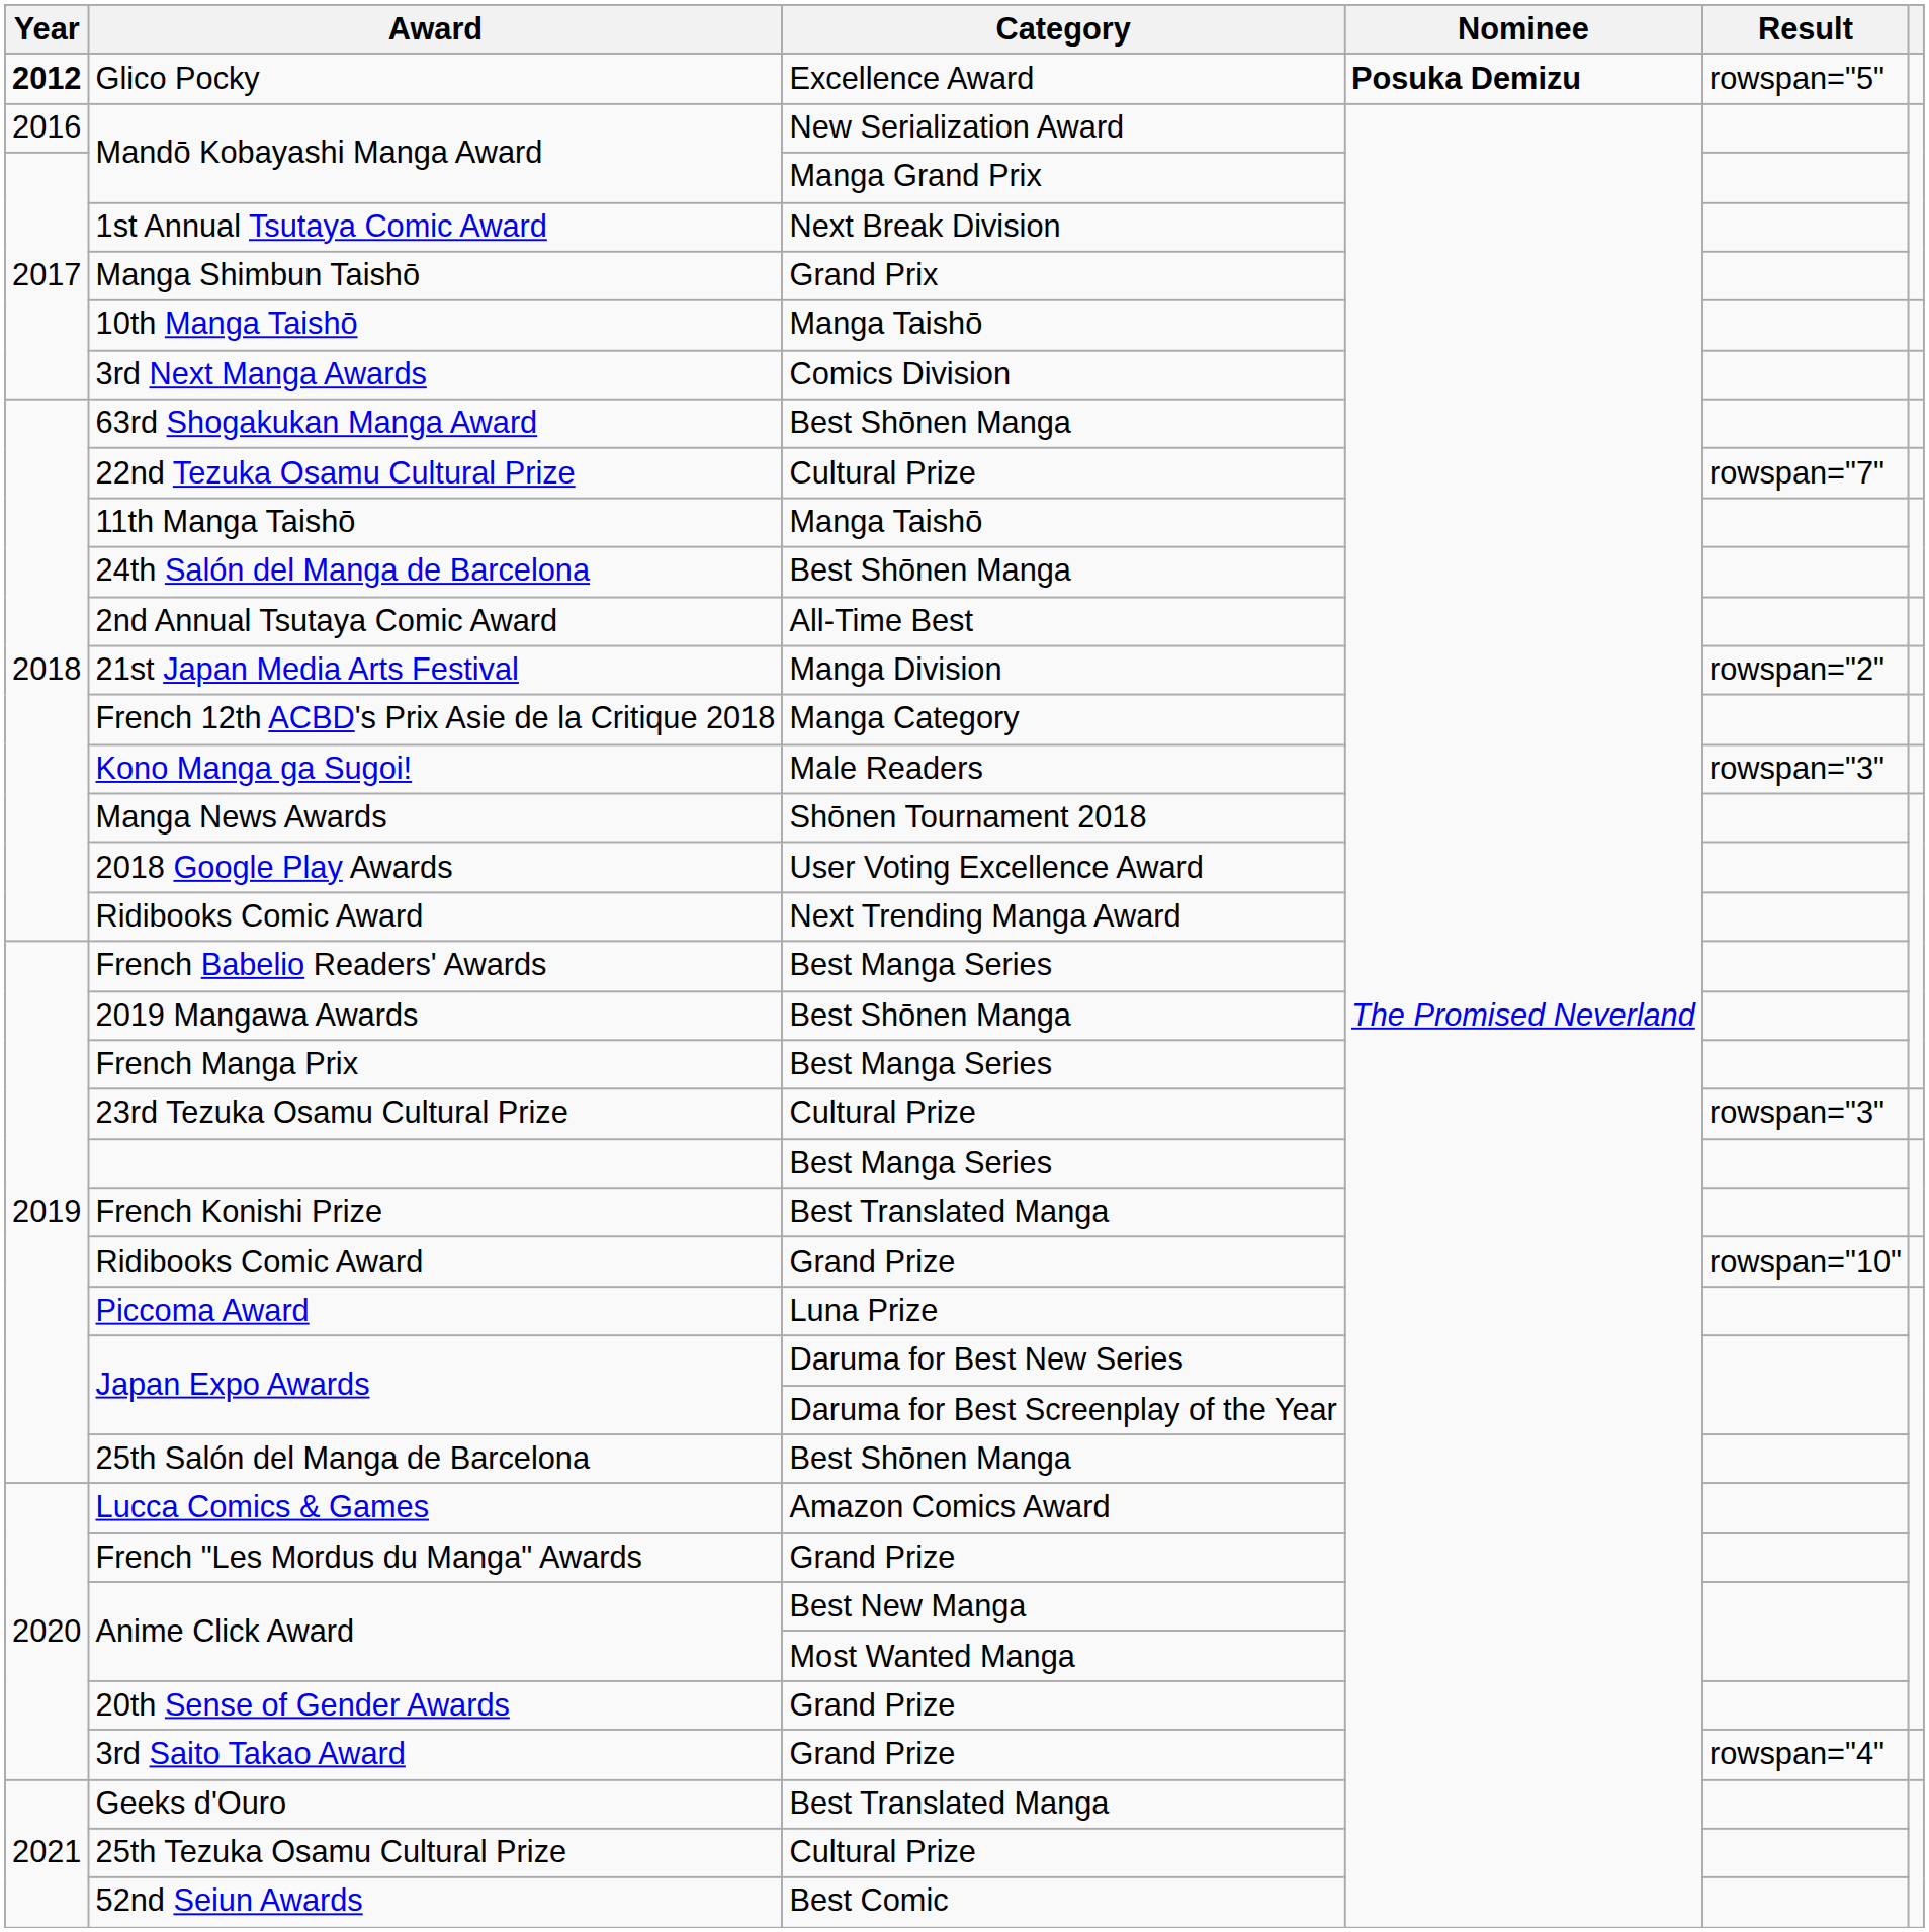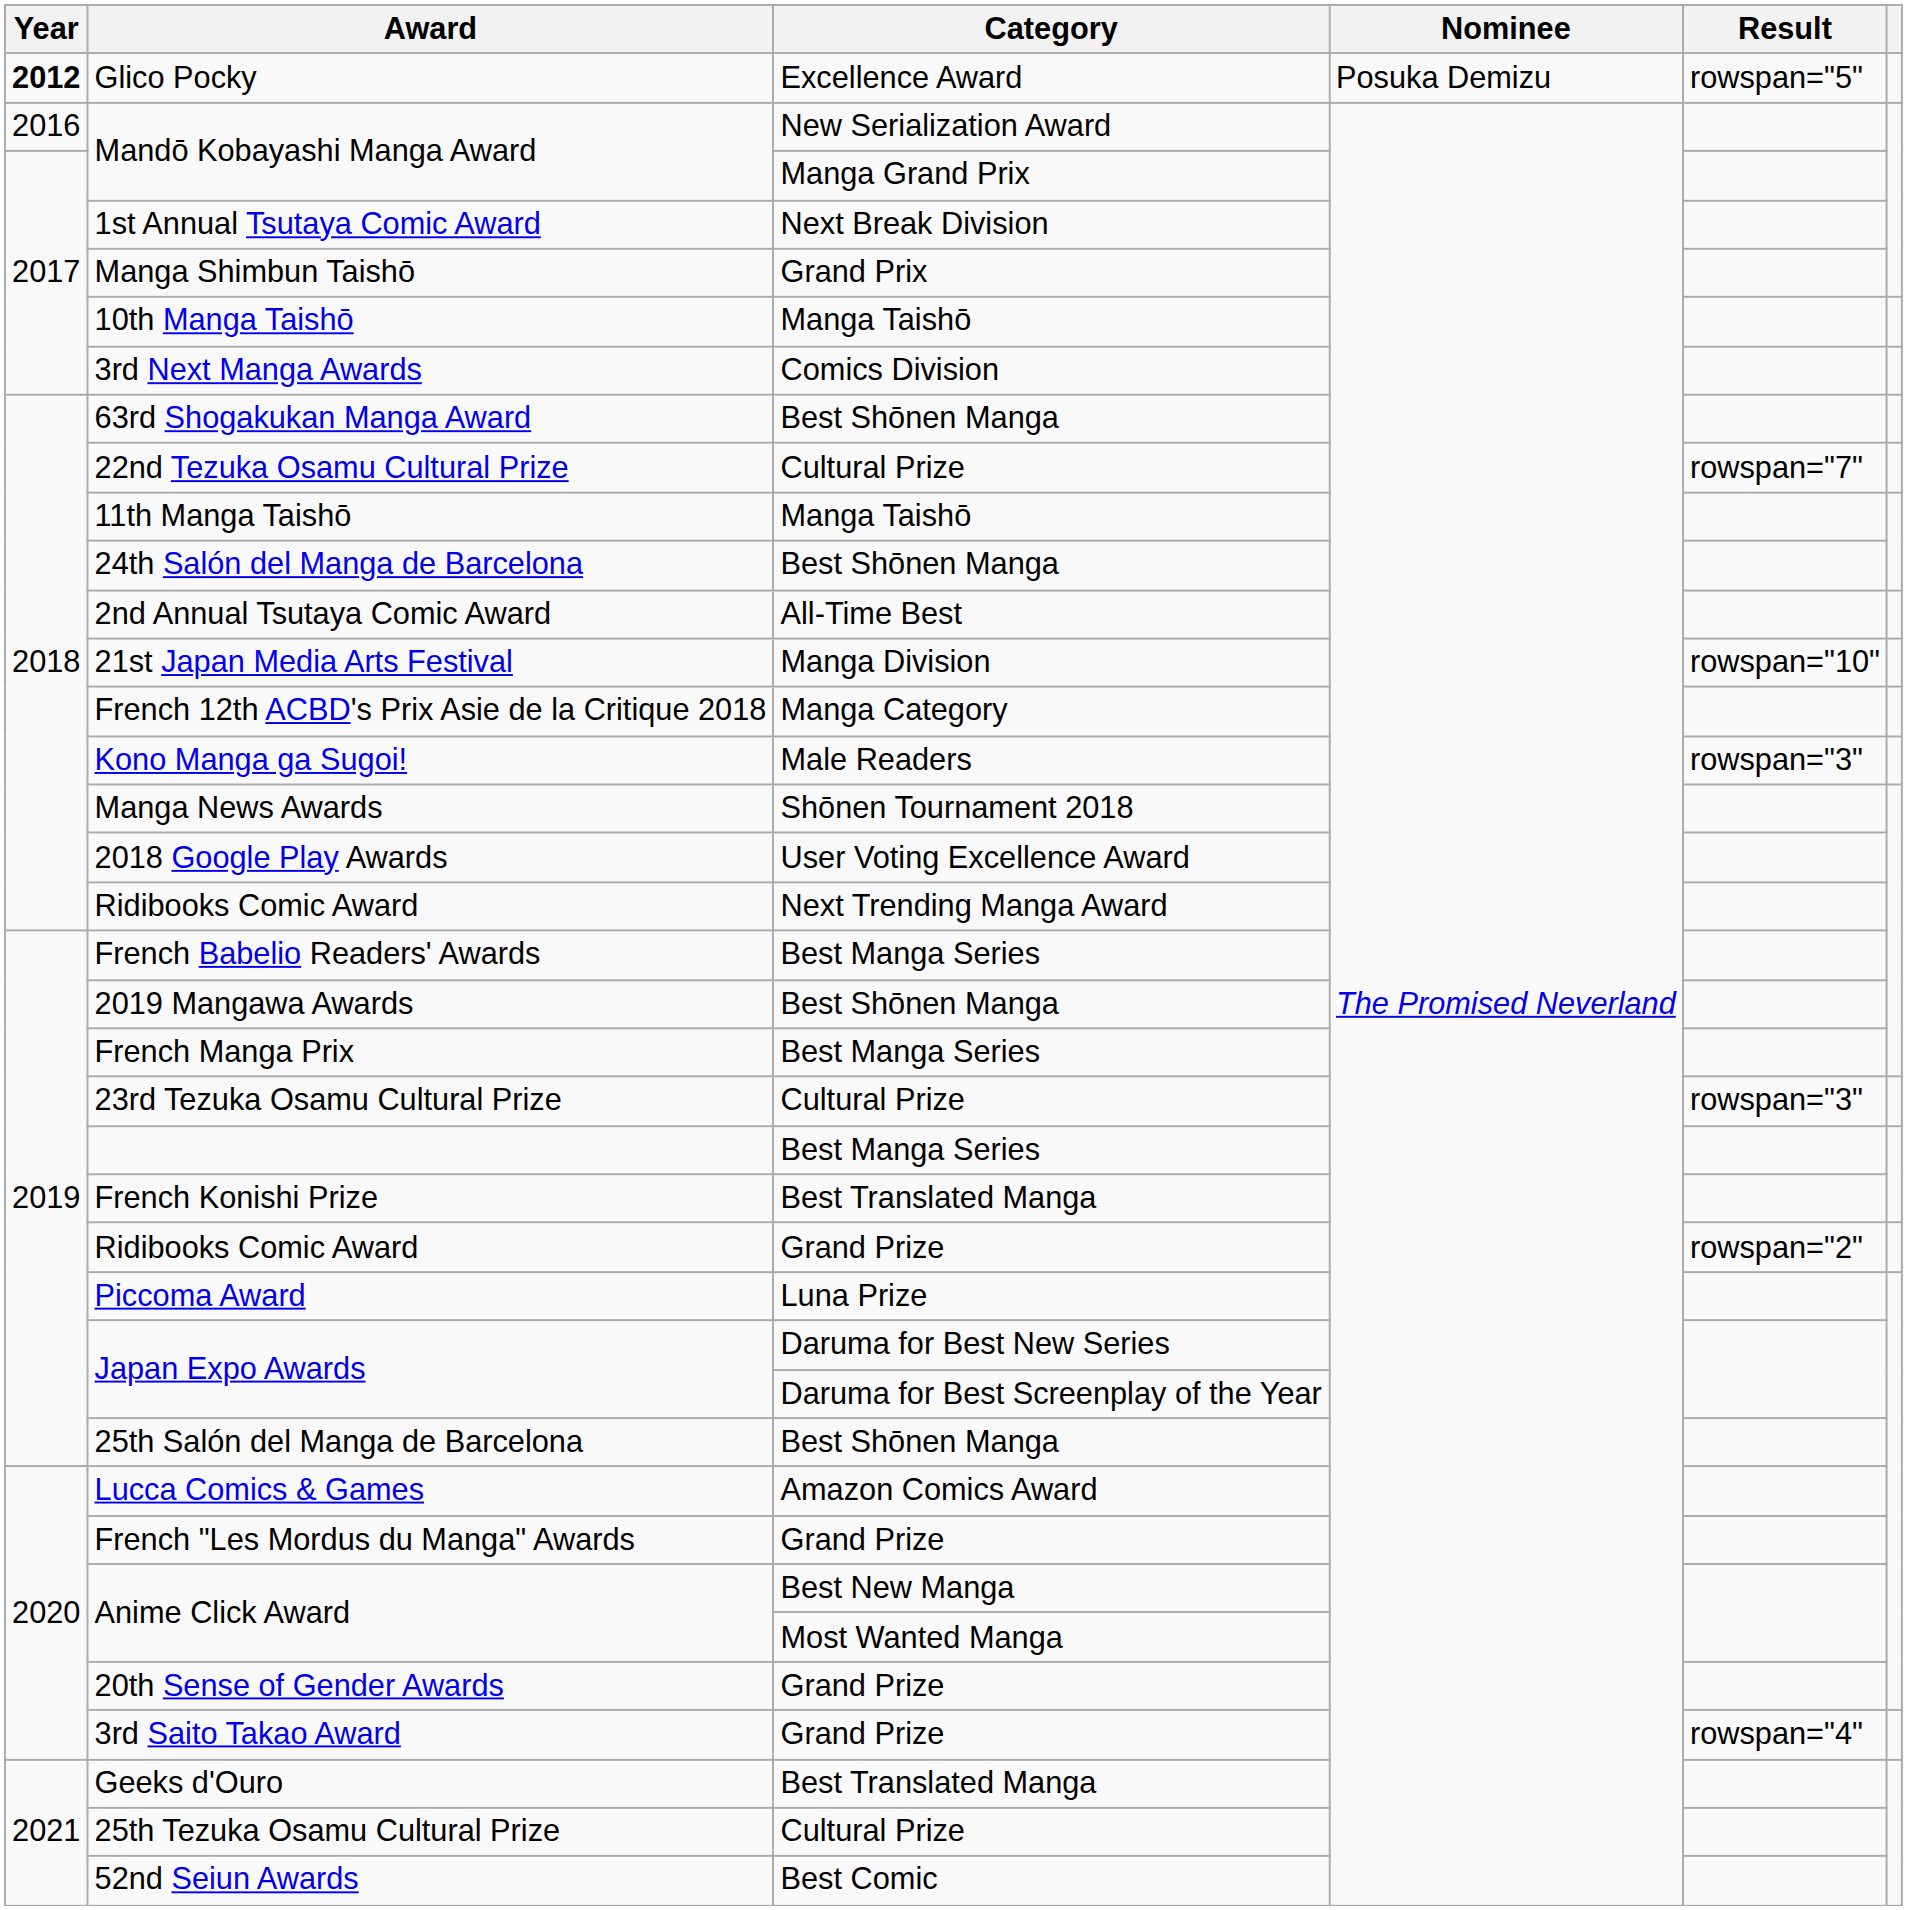Glico Pocky | Nominee: bold -> normal
21st Japan Media Arts Festival | Result: rowspan="2" -> rowspan="10"
Ridibooks Comic Award / Grand Prize | Result: rowspan="10" -> rowspan="2"
